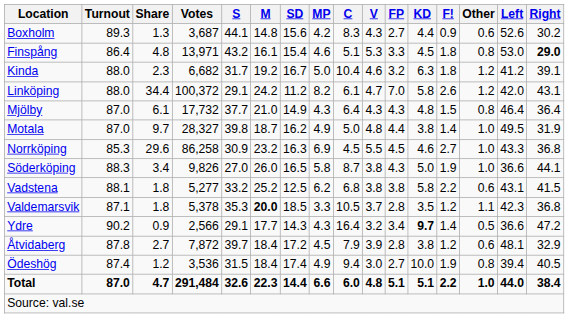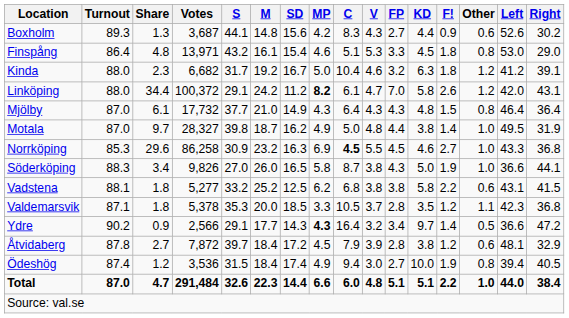Finspång | Right: bold -> normal
Linköping | MP: normal -> bold
Norrköping | C: normal -> bold
Valdemarsvik | M: bold -> normal
Ydre | MP: normal -> bold
Ydre | KD: bold -> normal
